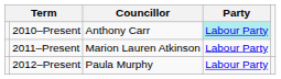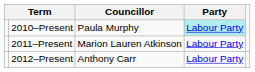2010–Present | Councillor: Anthony Carr -> Paula Murphy
2012–Present | Councillor: Paula Murphy -> Anthony Carr
